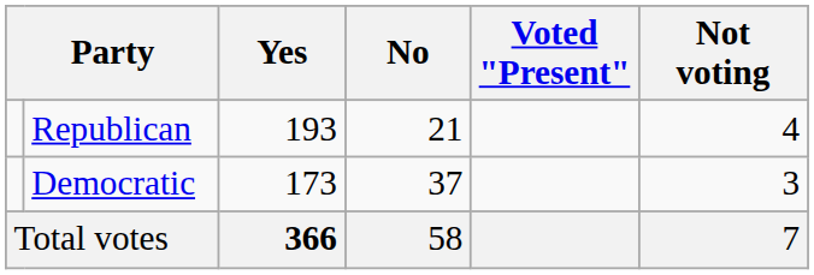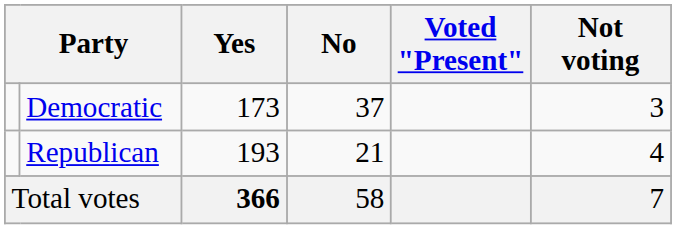rows swapped: Republican <-> Democratic
